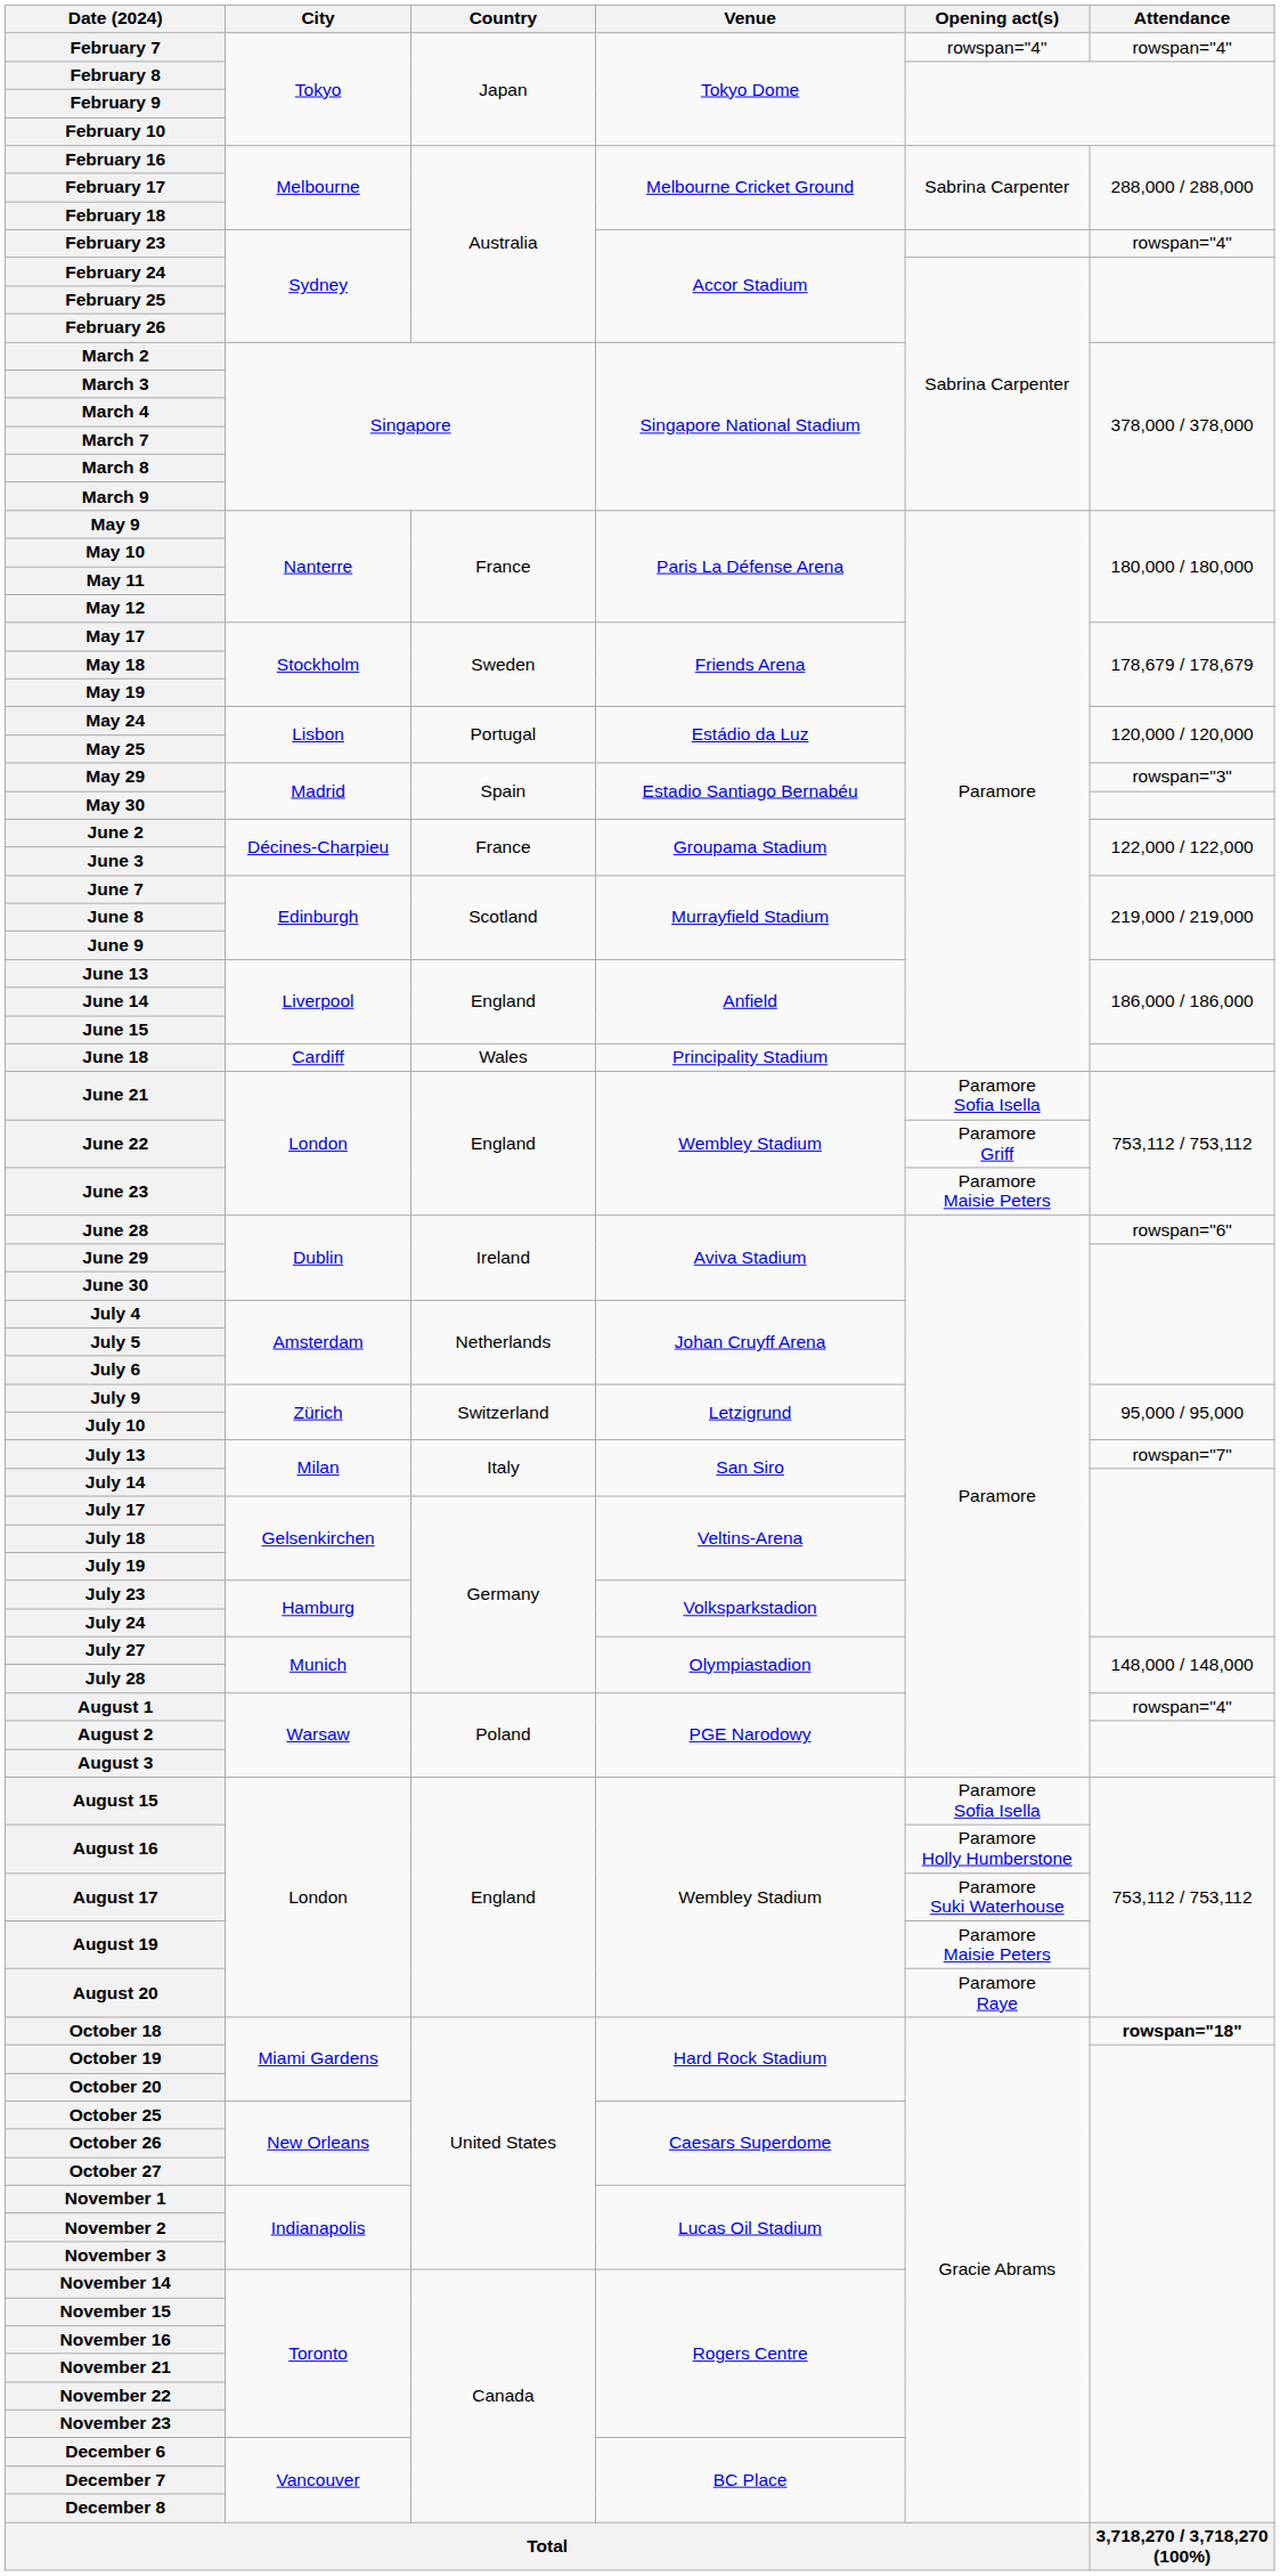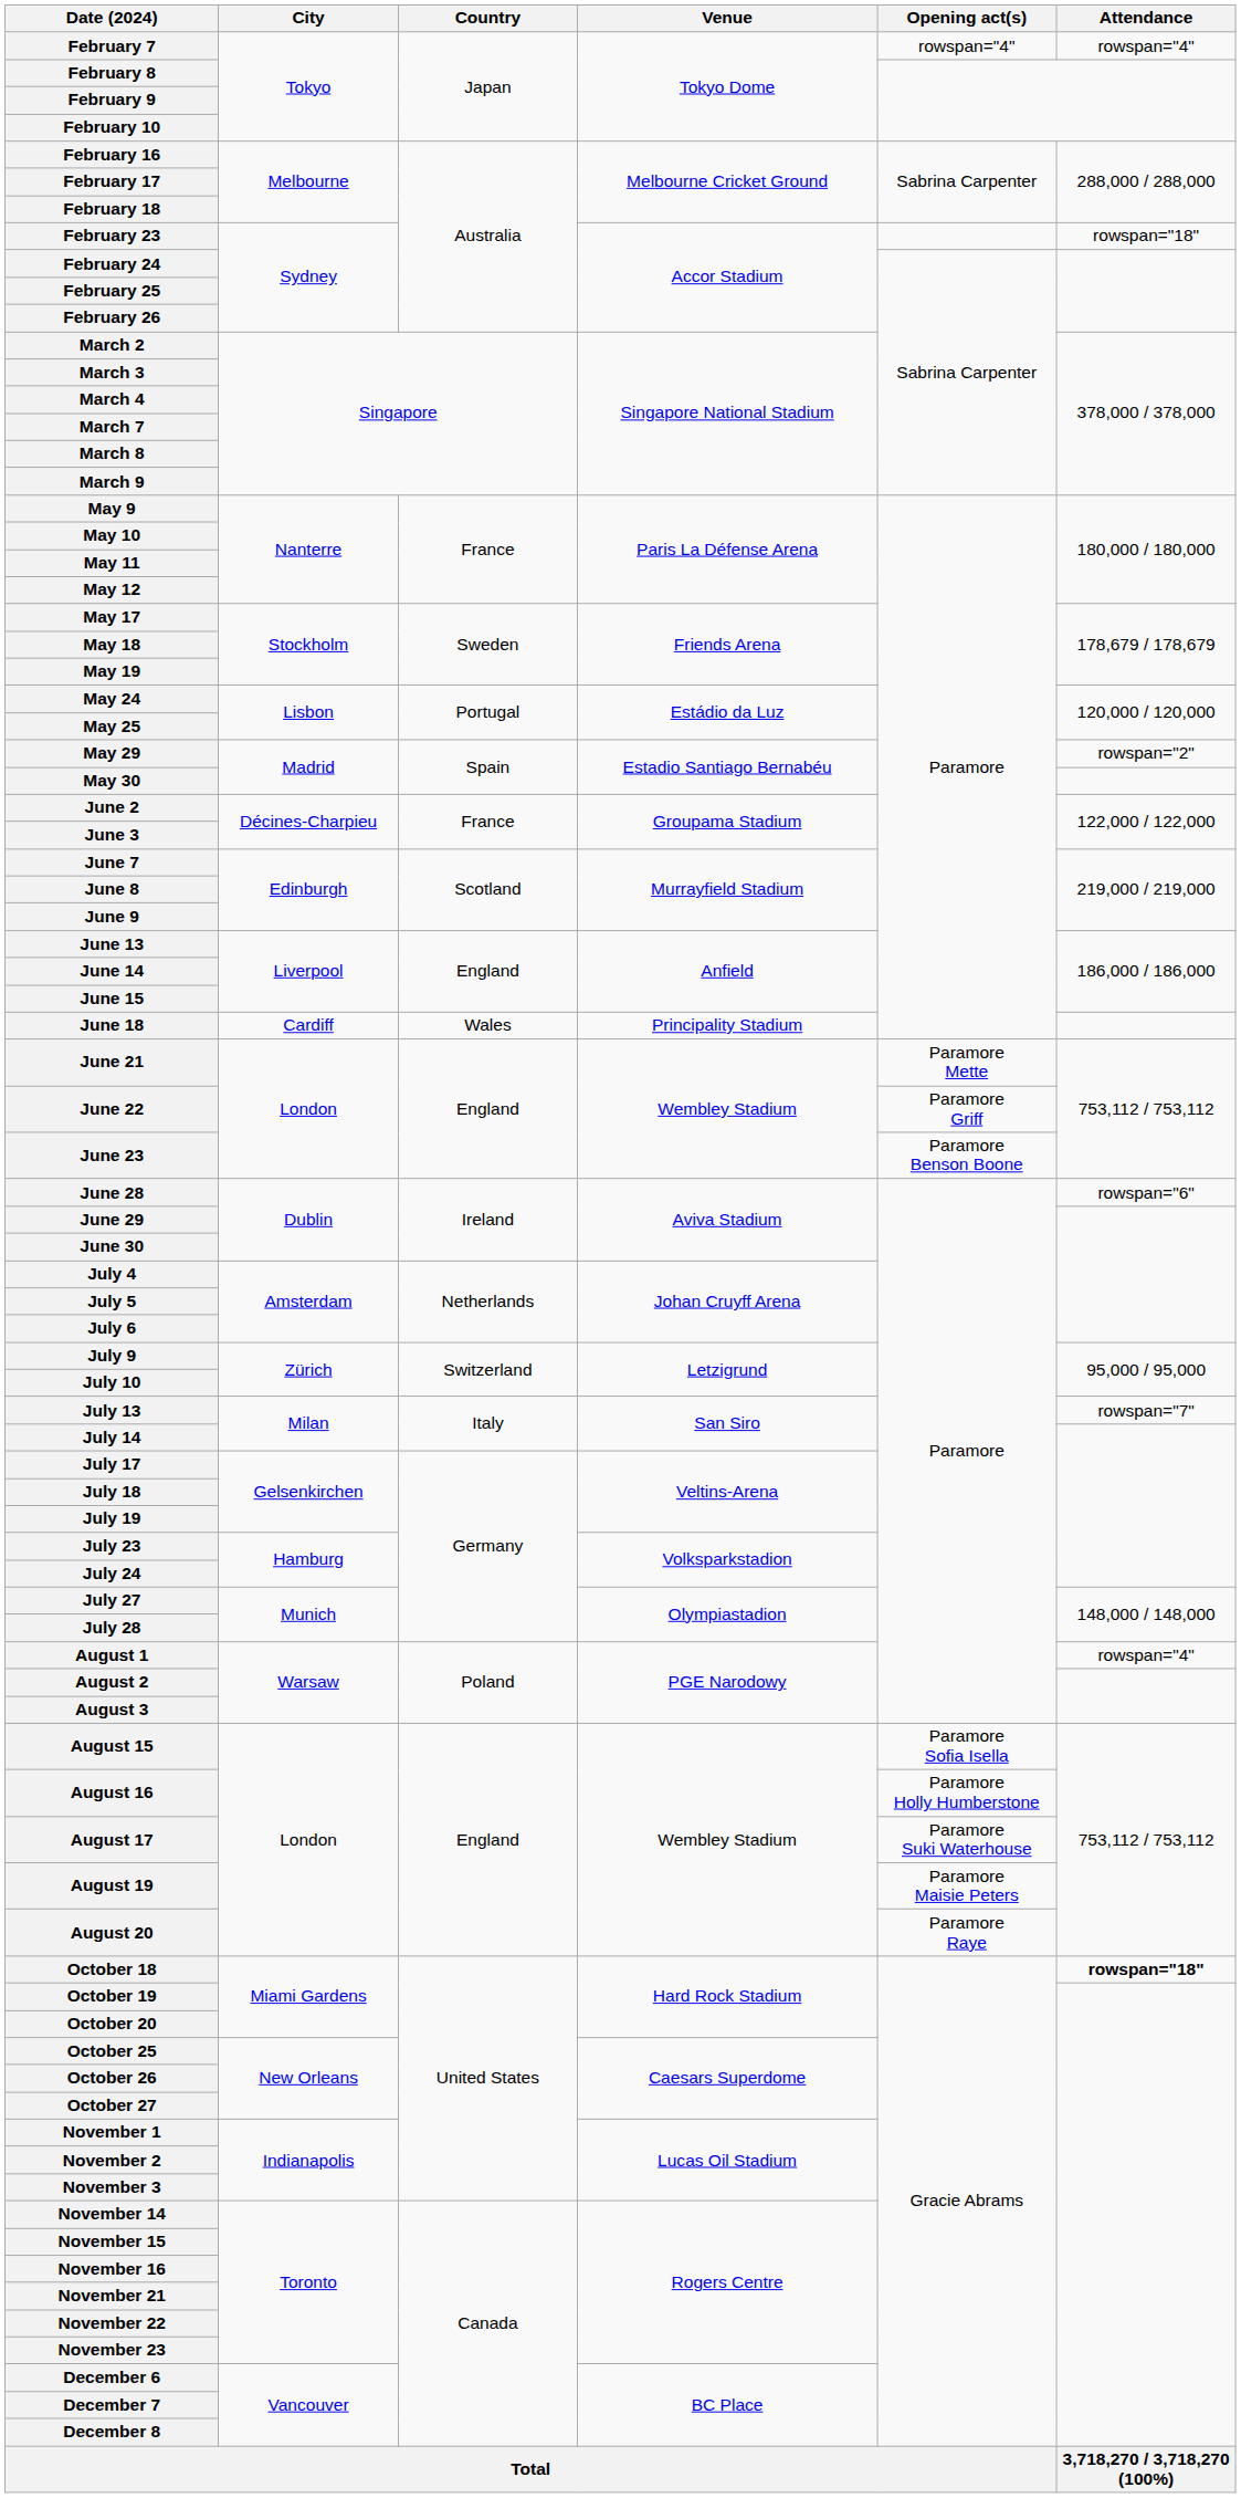February 23 | Attendance: rowspan="4" -> rowspan="18"
May 29 | Attendance: rowspan="3" -> rowspan="2"
June 21 | Opening act(s): Paramore Sofia Isella -> Paramore Mette
June 23 | Opening act(s): Paramore Maisie Peters -> Paramore Benson Boone
